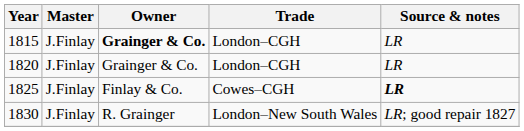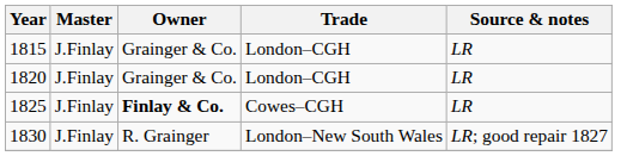1815 | Owner: bold -> normal
1825 | Owner: normal -> bold
1825 | Source & notes: bold -> normal
